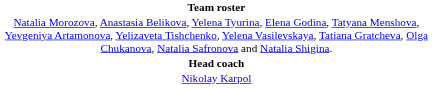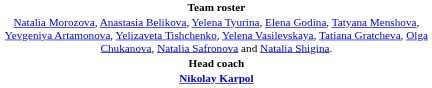row 4 | column 1: normal -> bold
